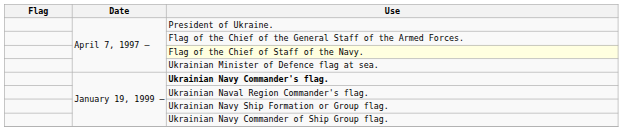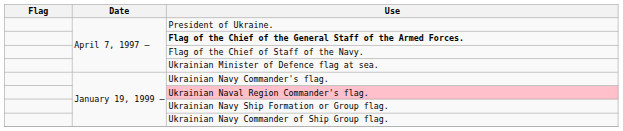Flag of the Chief of the General Staff of the Armed Forces. | Use: normal -> bold
Flag of the Chief of Staff of the Navy. | Use: lightyellow background -> no background
Ukrainian Navy Commander's flag. | Use: bold -> normal
Ukrainian Naval Region Commander's flag. | Use: no background -> pink background
